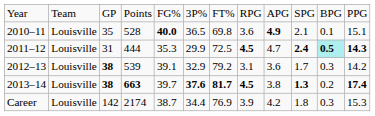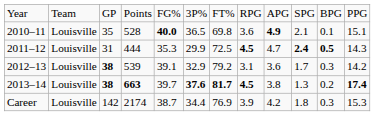2011–12 | column 11: paleturquoise background -> no background
2011–12 | column 12: bold -> normal
2013–14 | column 10: bold -> normal
